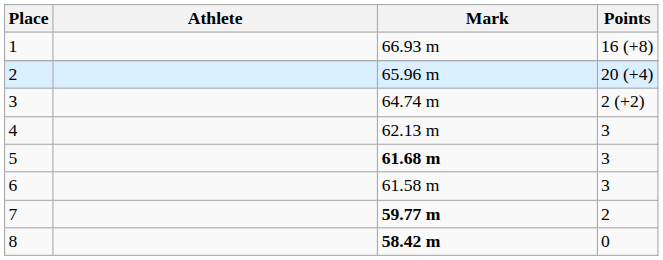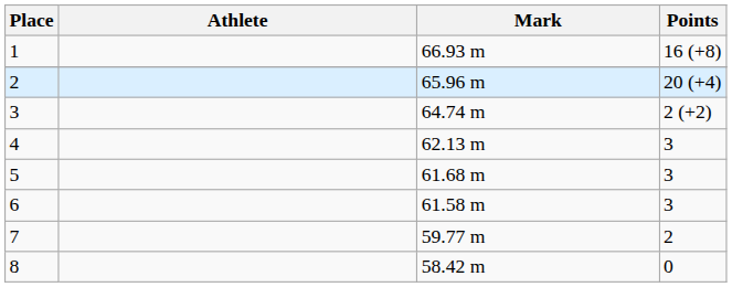5 | Mark: bold -> normal
7 | Mark: bold -> normal
8 | Mark: bold -> normal
